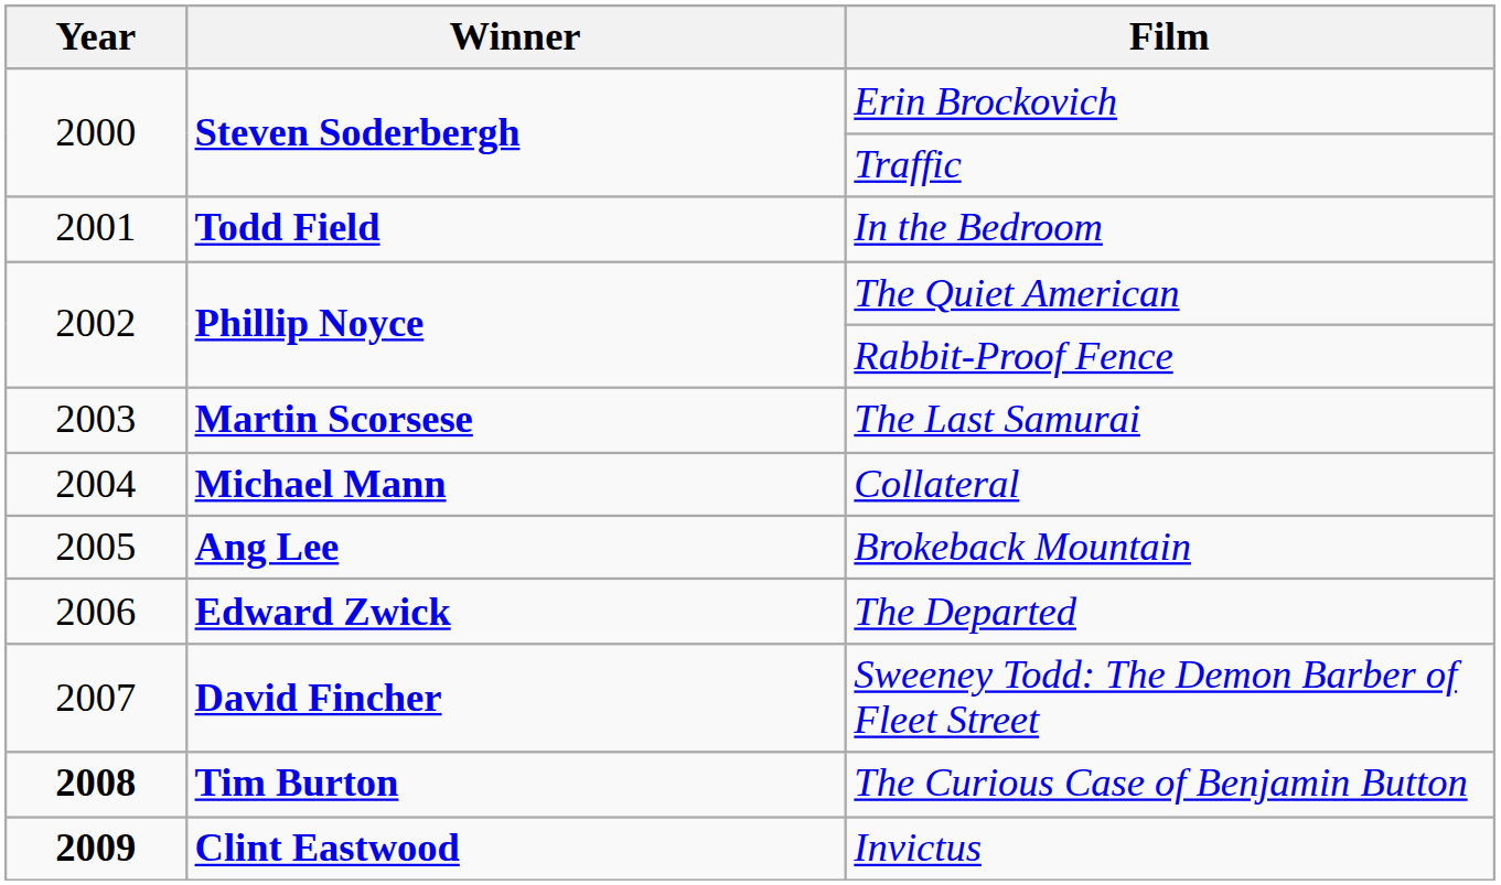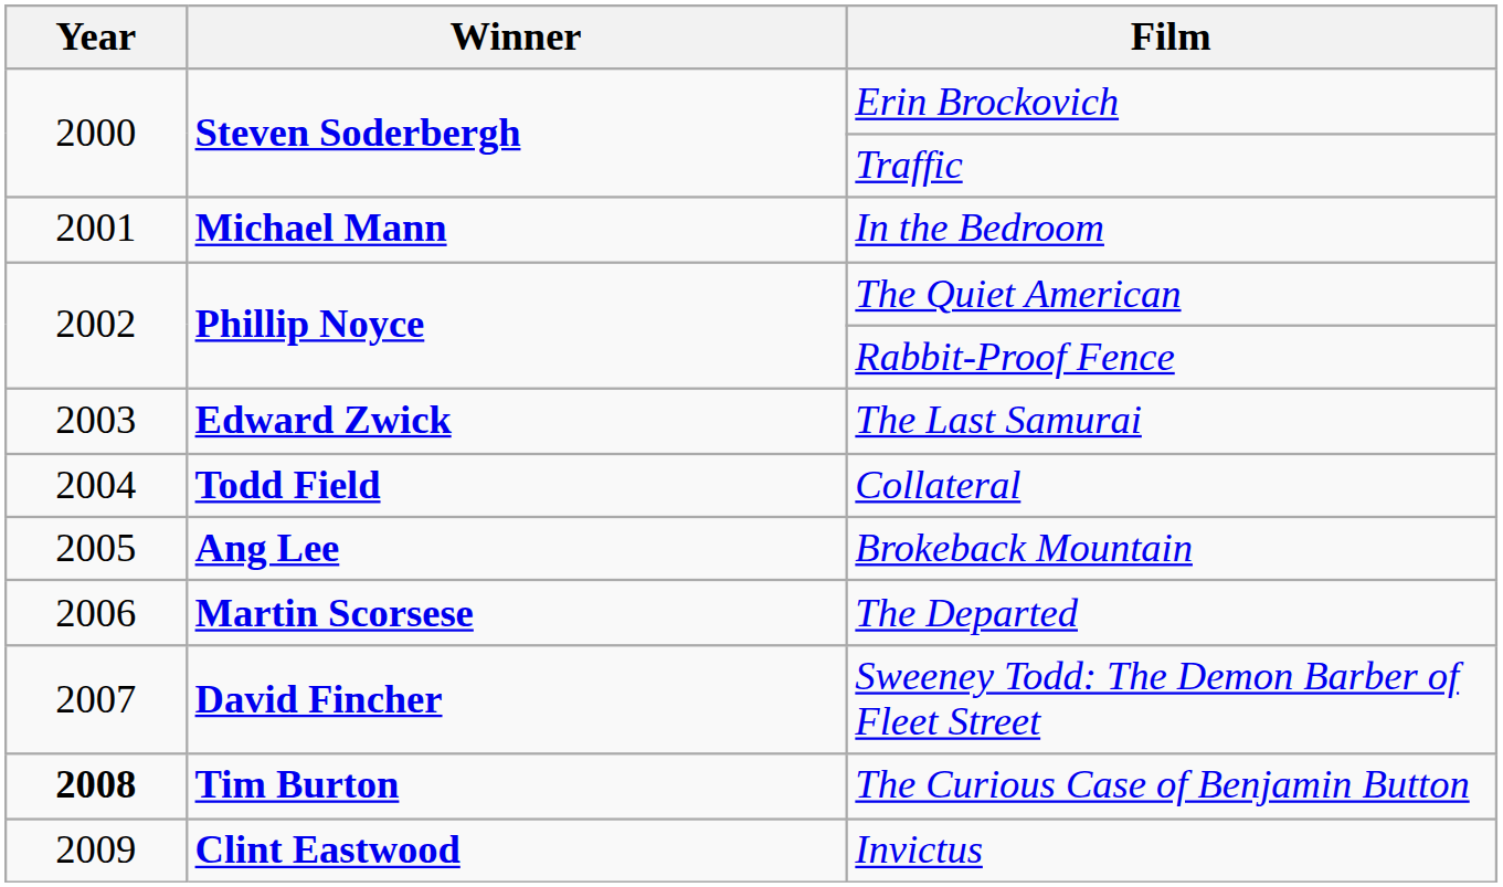In the Bedroom | Winner: Todd Field -> Michael Mann
The Last Samurai | Winner: Martin Scorsese -> Edward Zwick
Collateral | Winner: Michael Mann -> Todd Field
The Departed | Winner: Edward Zwick -> Martin Scorsese
Invictus | Year: bold -> normal
